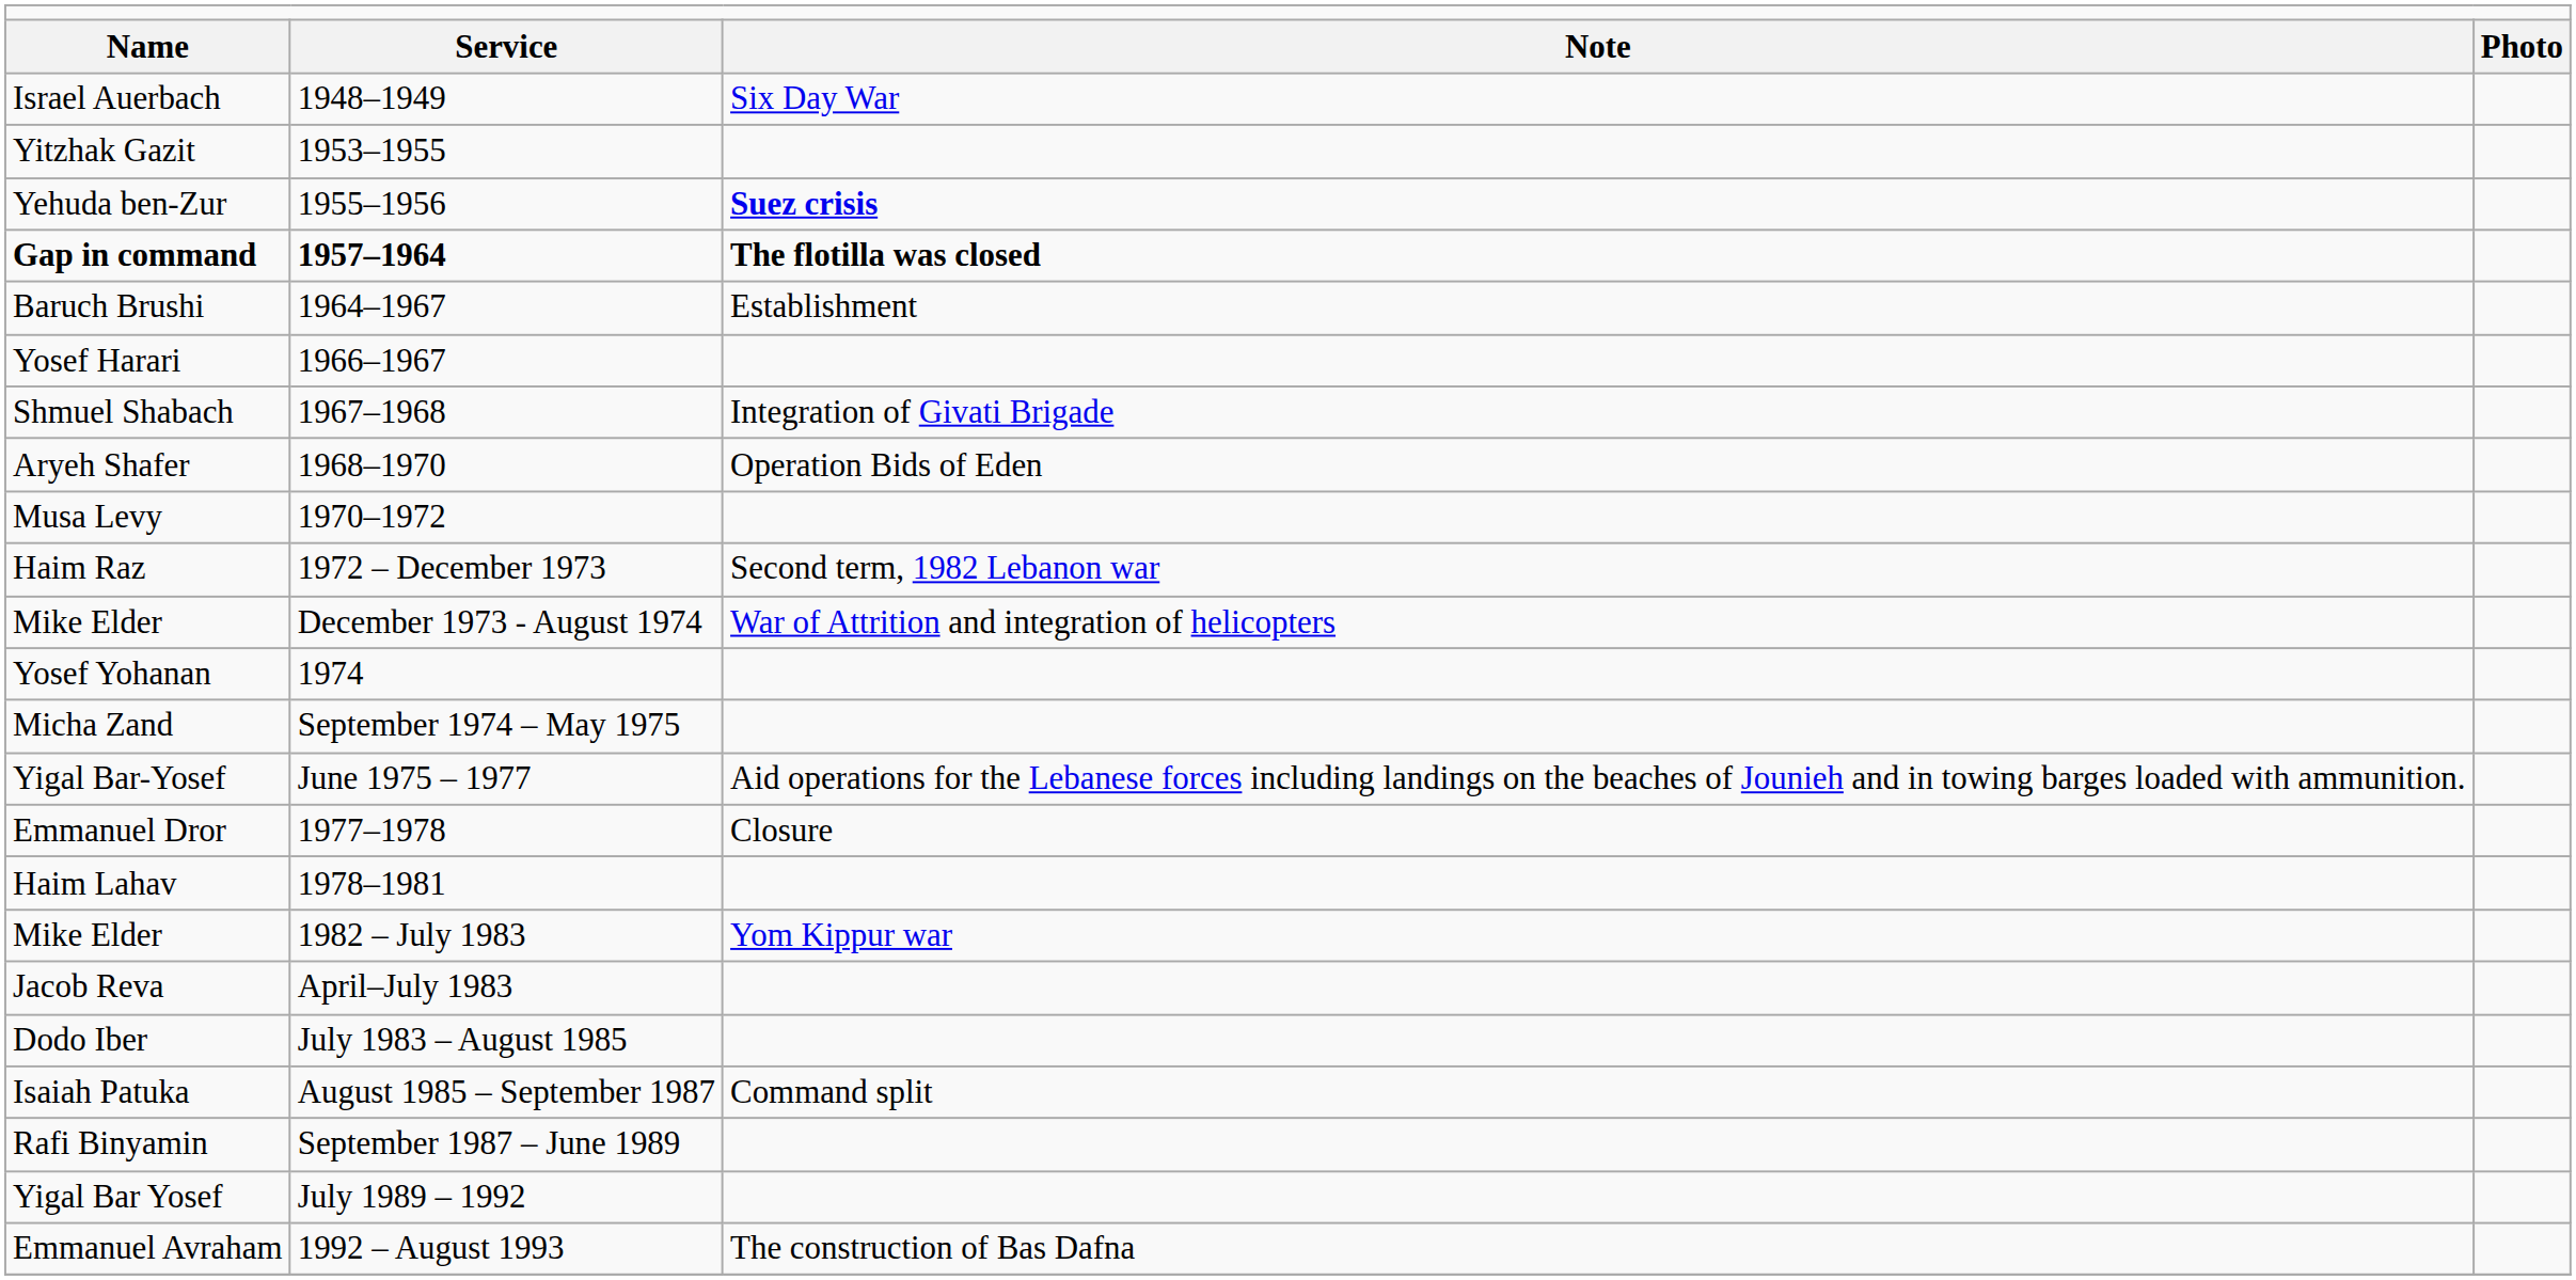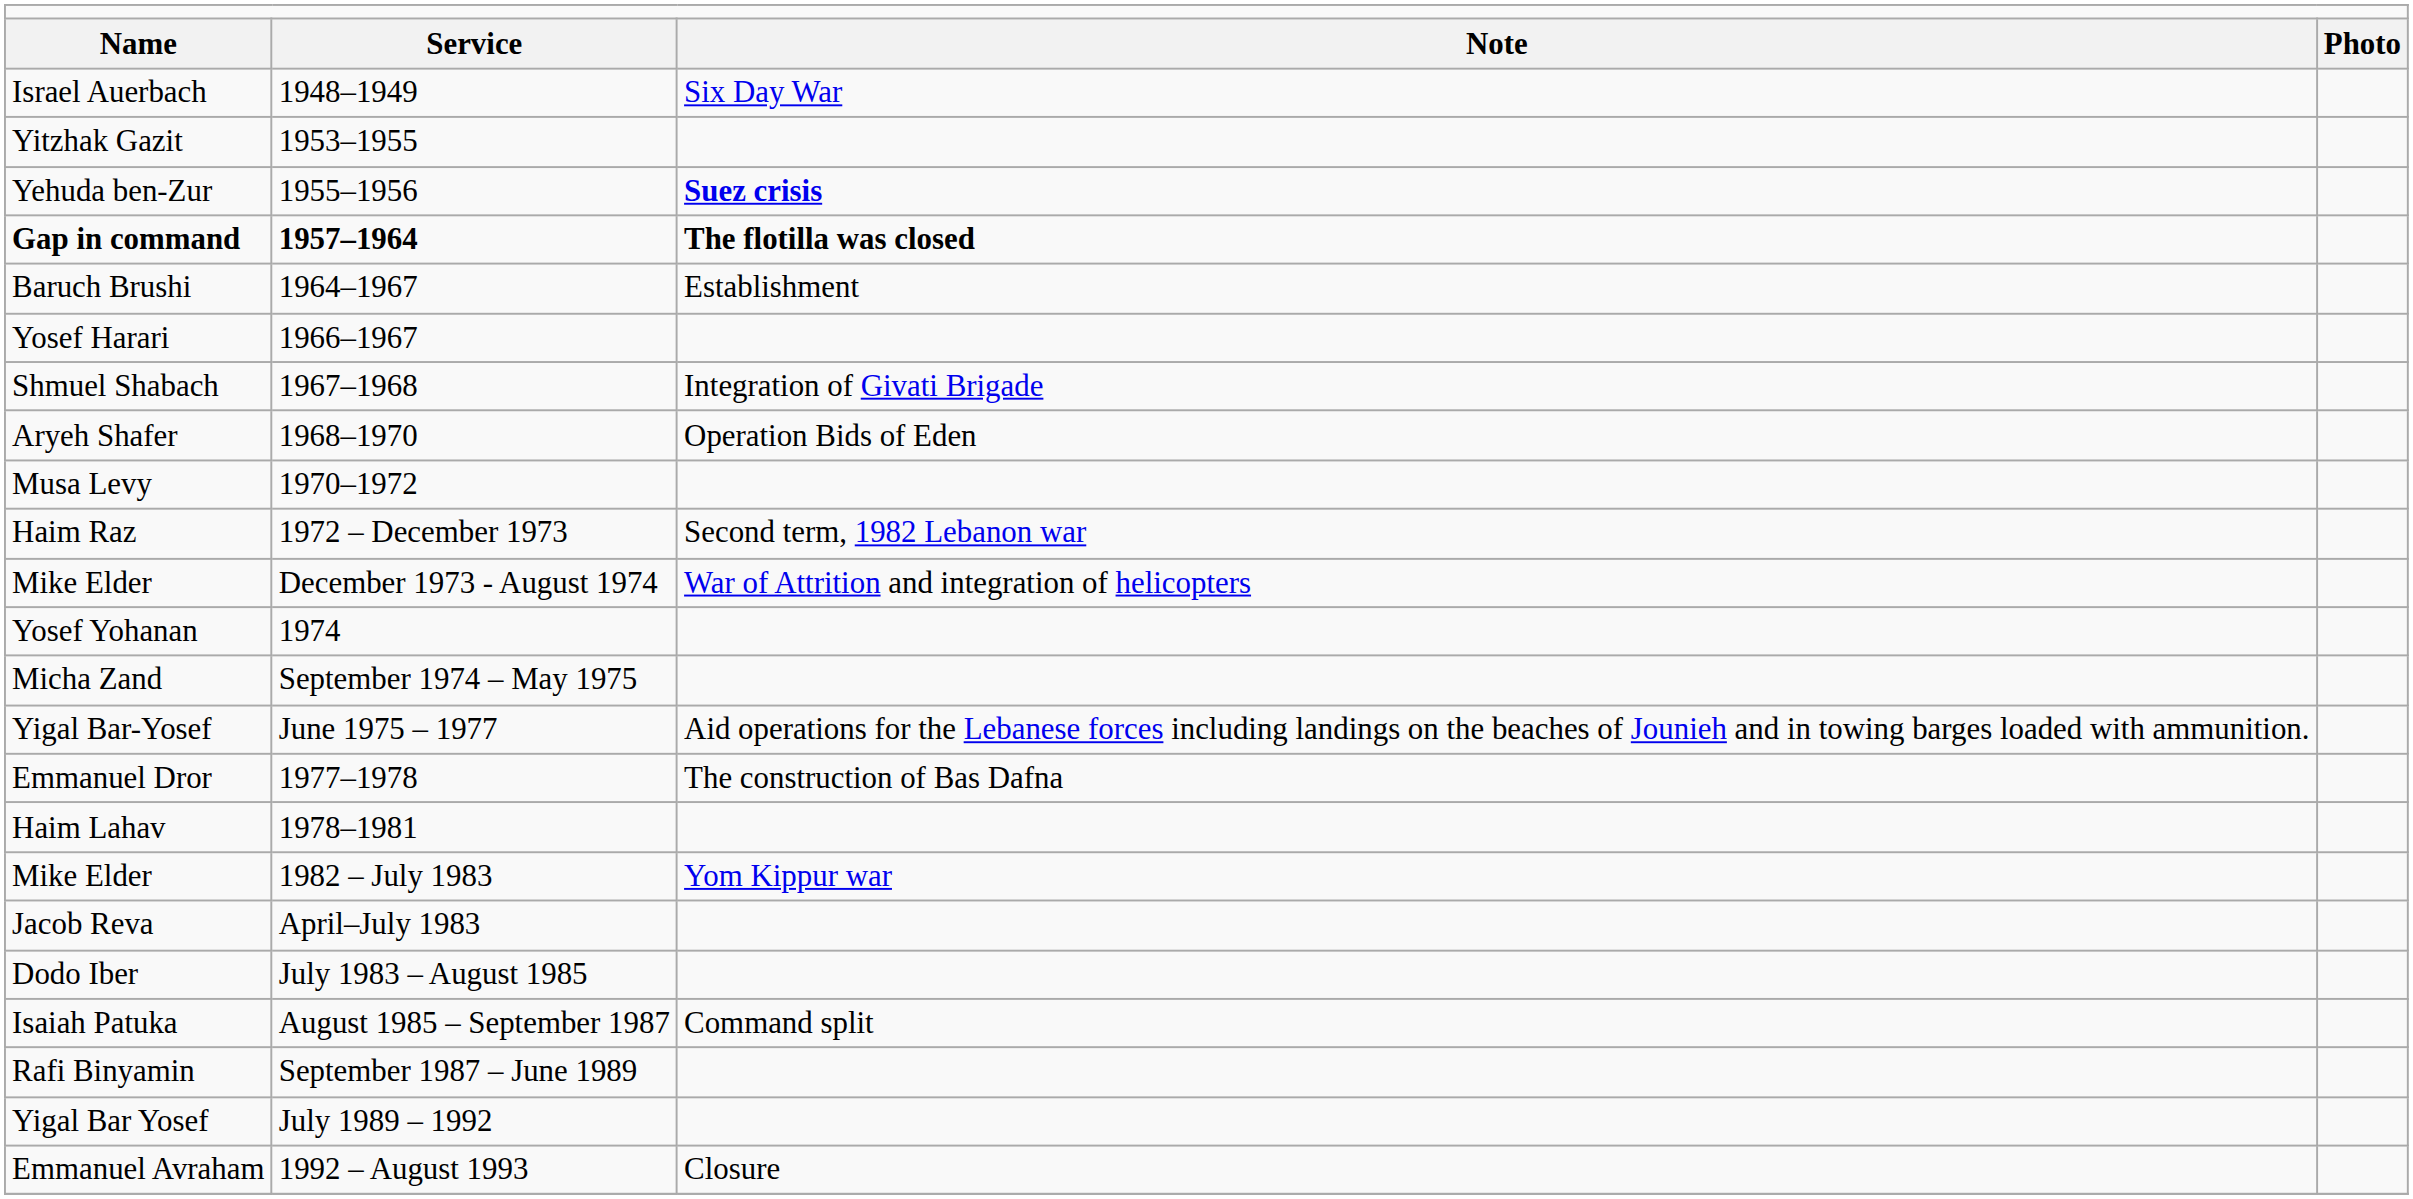Emmanuel Dror | column 3: Closure -> The construction of Bas Dafna
Emmanuel Avraham | column 3: The construction of Bas Dafna -> Closure
